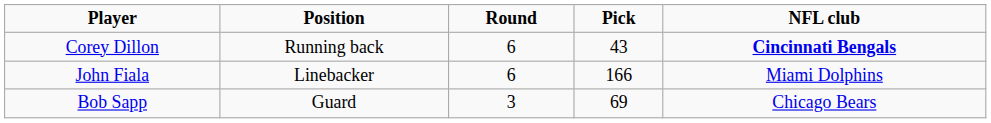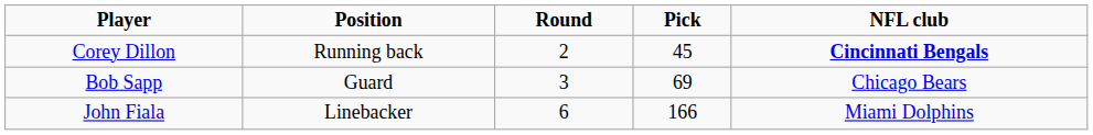Corey Dillon | Round: 6 -> 2
Corey Dillon | Pick: 43 -> 45
rows swapped: Bob Sapp <-> John Fiala
